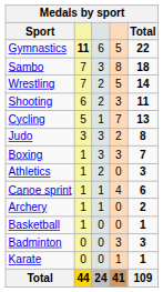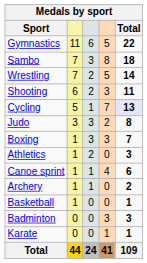Gymnastics | column 2: bold -> normal
Cycling | Total: no background -> lavender background
